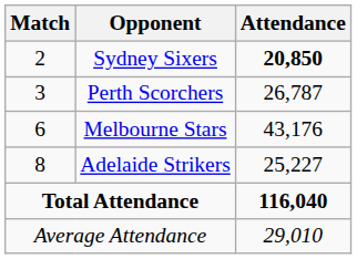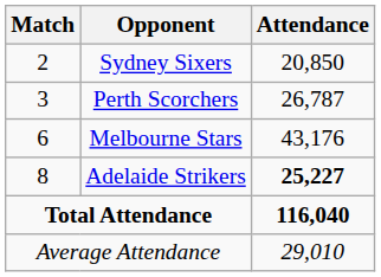Sydney Sixers | Attendance: bold -> normal
Adelaide Strikers | Attendance: normal -> bold
